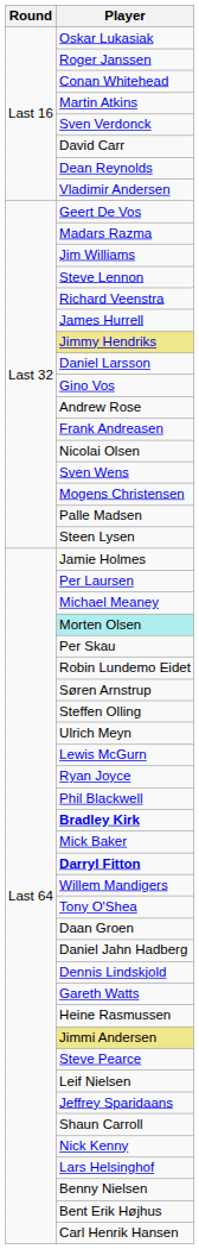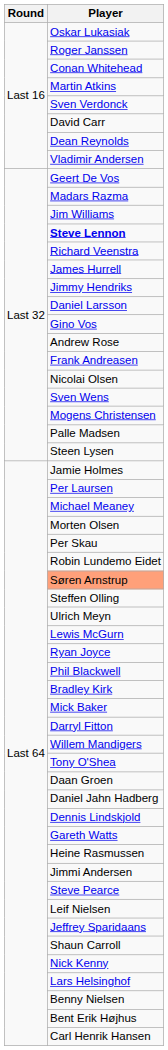Steve Lennon | Player: normal -> bold
Jimmy Hendriks | Player: khaki background -> no background
Morten Olsen | Player: paleturquoise background -> no background
Søren Arnstrup | Player: no background -> lightsalmon background
Bradley Kirk | Player: bold -> normal
Darryl Fitton | Player: bold -> normal
Jimmi Andersen | Player: khaki background -> no background
